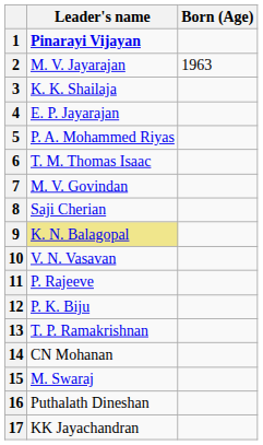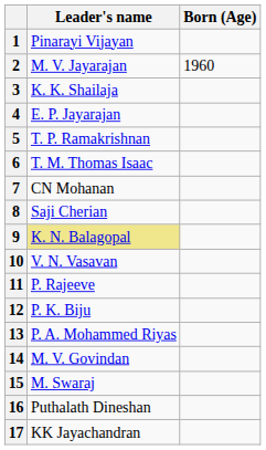1 | Leader's name: bold -> normal
2 | Born (Age): 1963 -> 1960
5 | Leader's name: P. A. Mohammed Riyas -> T. P. Ramakrishnan
7 | Leader's name: M. V. Govindan -> CN Mohanan
13 | Leader's name: T. P. Ramakrishnan -> P. A. Mohammed Riyas
14 | Leader's name: CN Mohanan -> M. V. Govindan
